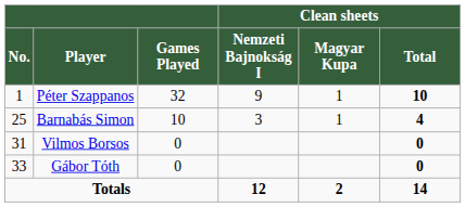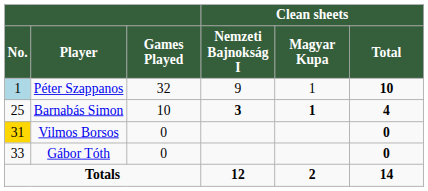Péter Szappanos | No.: no background -> lightblue background
Barnabás Simon | Clean sheets / Nemzeti Bajnokság I: normal -> bold
Barnabás Simon | Clean sheets / Magyar Kupa: normal -> bold
Vilmos Borsos | No.: no background -> gold background
